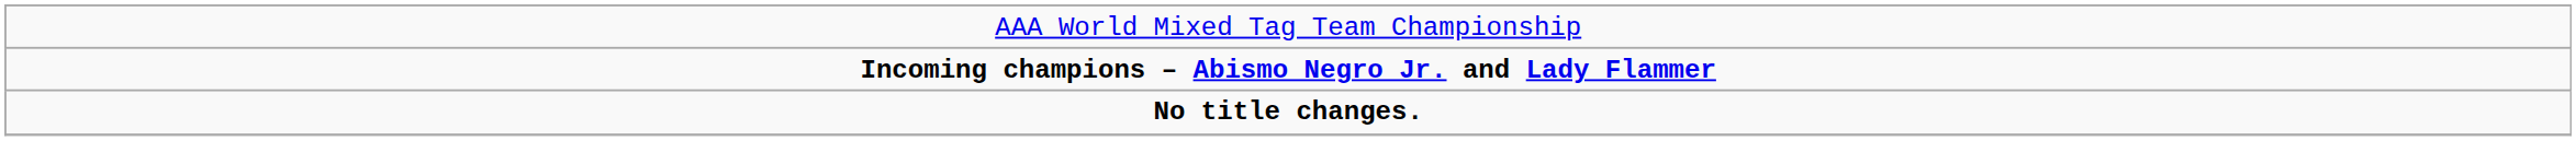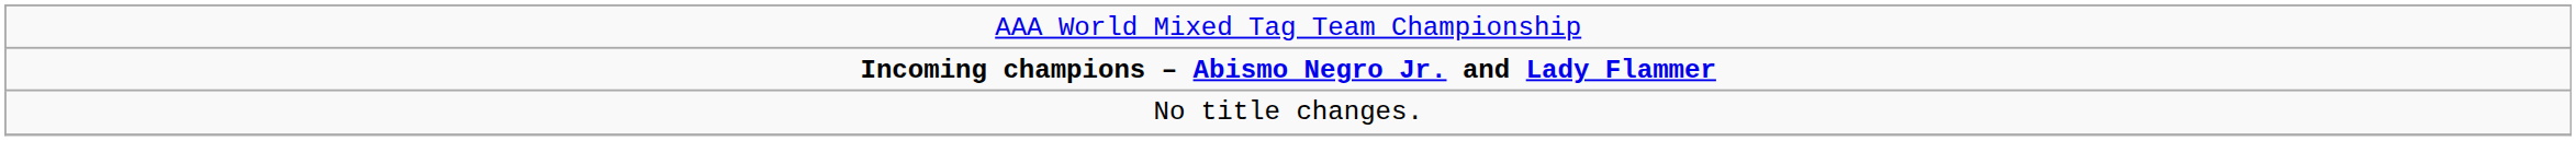No title changes. | column 1: bold -> normal
